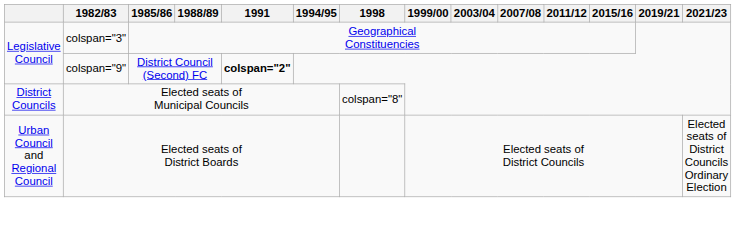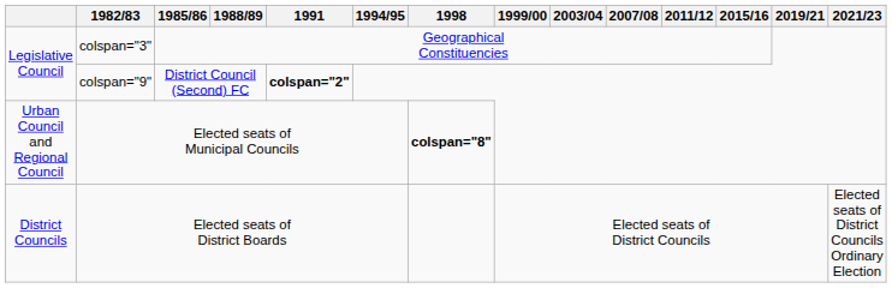Elected seats of Municipal Councils | column 1: District Councils -> Urban Council and Regional Council
Elected seats of Municipal Councils | 1998: normal -> bold
Elected seats of District Boards | column 1: Urban Council and Regional Council -> District Councils
